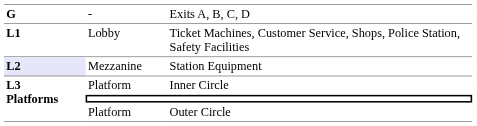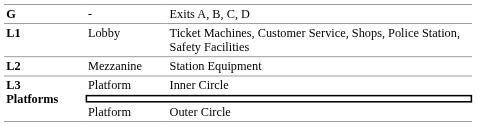Station Equipment | column 1: lavender background -> no background
